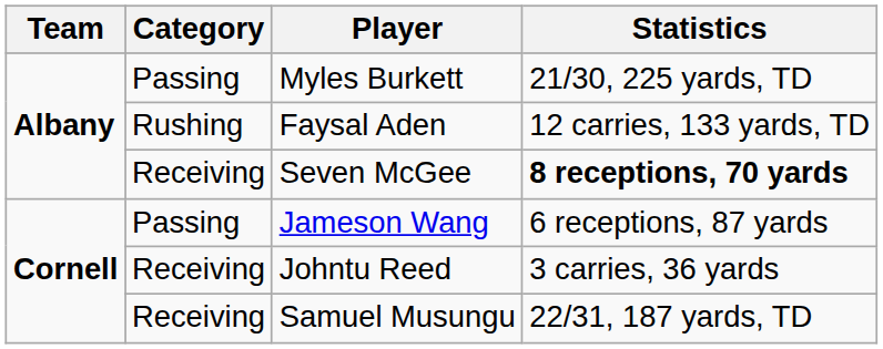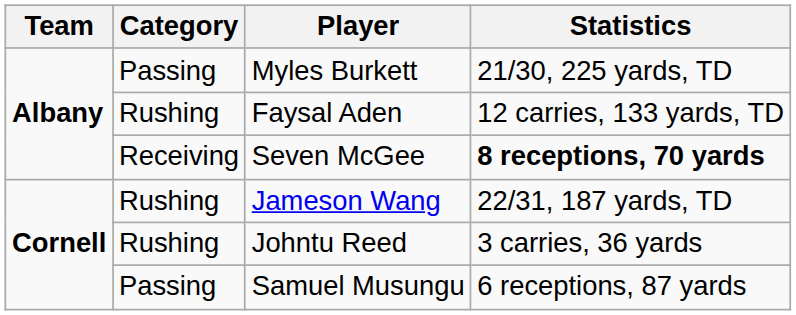Jameson Wang | Category: Passing -> Rushing
Jameson Wang | Statistics: 6 receptions, 87 yards -> 22/31, 187 yards, TD
Johntu Reed | Category: Receiving -> Rushing
Samuel Musungu | Category: Receiving -> Passing
Samuel Musungu | Statistics: 22/31, 187 yards, TD -> 6 receptions, 87 yards
